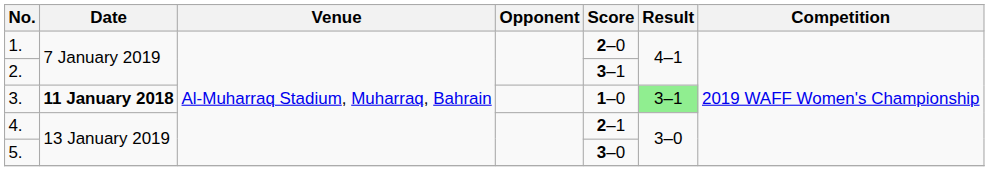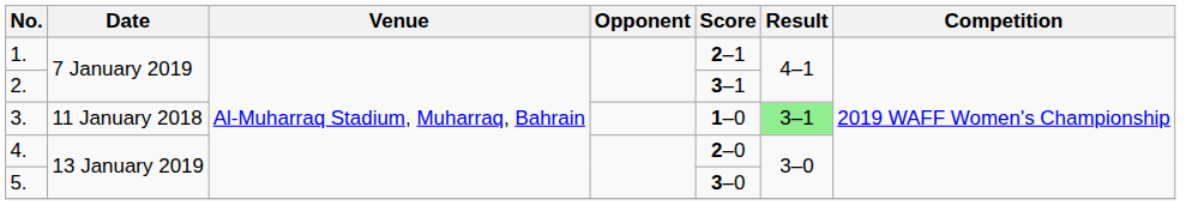1. | Score: 2–0 -> 2–1
3. | Date: bold -> normal
4. | Score: 2–1 -> 2–0
